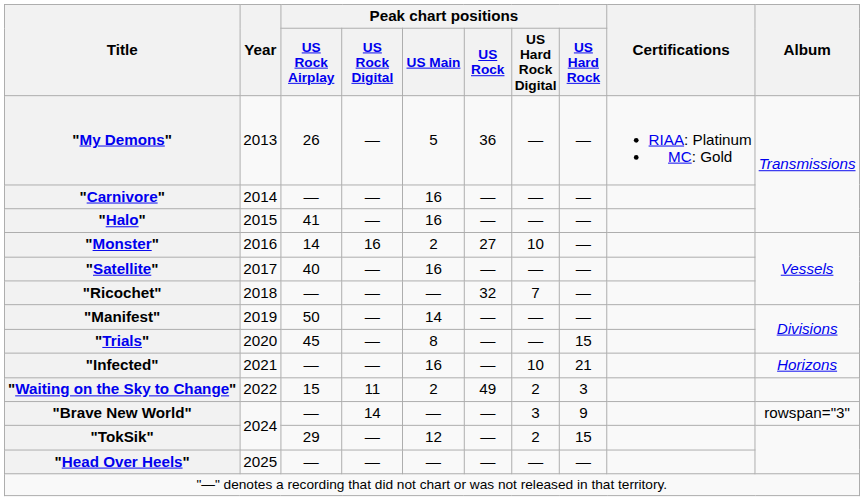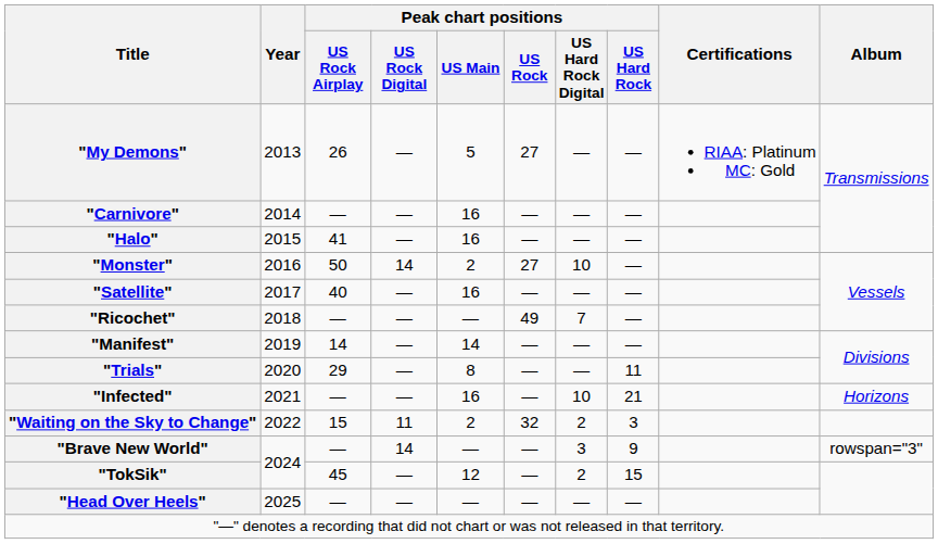"My Demons" | Peak chart positions / US Rock: 36 -> 27
"Monster" | Peak chart positions / US Rock Airplay: 14 -> 50
"Monster" | Peak chart positions / US Rock Digital: 16 -> 14
"Ricochet" | Peak chart positions / US Rock: 32 -> 49
"Manifest" | Peak chart positions / US Rock Airplay: 50 -> 14
"Trials" | Peak chart positions / US Rock Airplay: 45 -> 29
"Trials" | Peak chart positions / US Hard Rock: 15 -> 11
"Waiting on the Sky to Change" | Peak chart positions / US Rock: 49 -> 32
"TokSik" | Peak chart positions / US Rock Airplay: 29 -> 45
